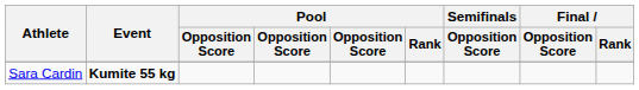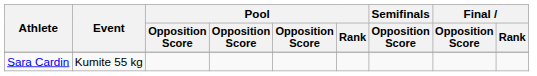Sara Cardin | Event: bold -> normal
